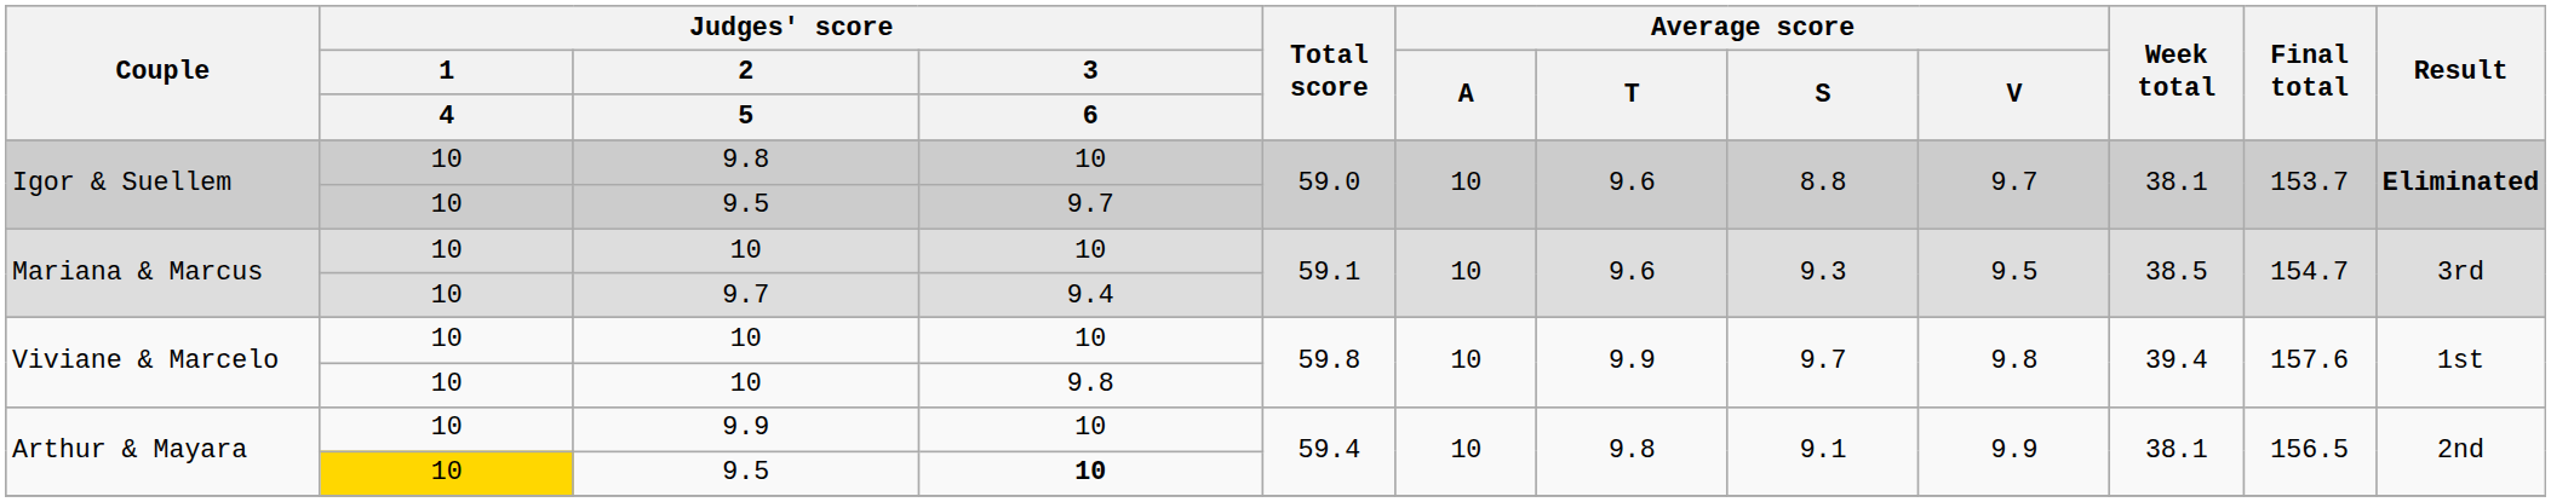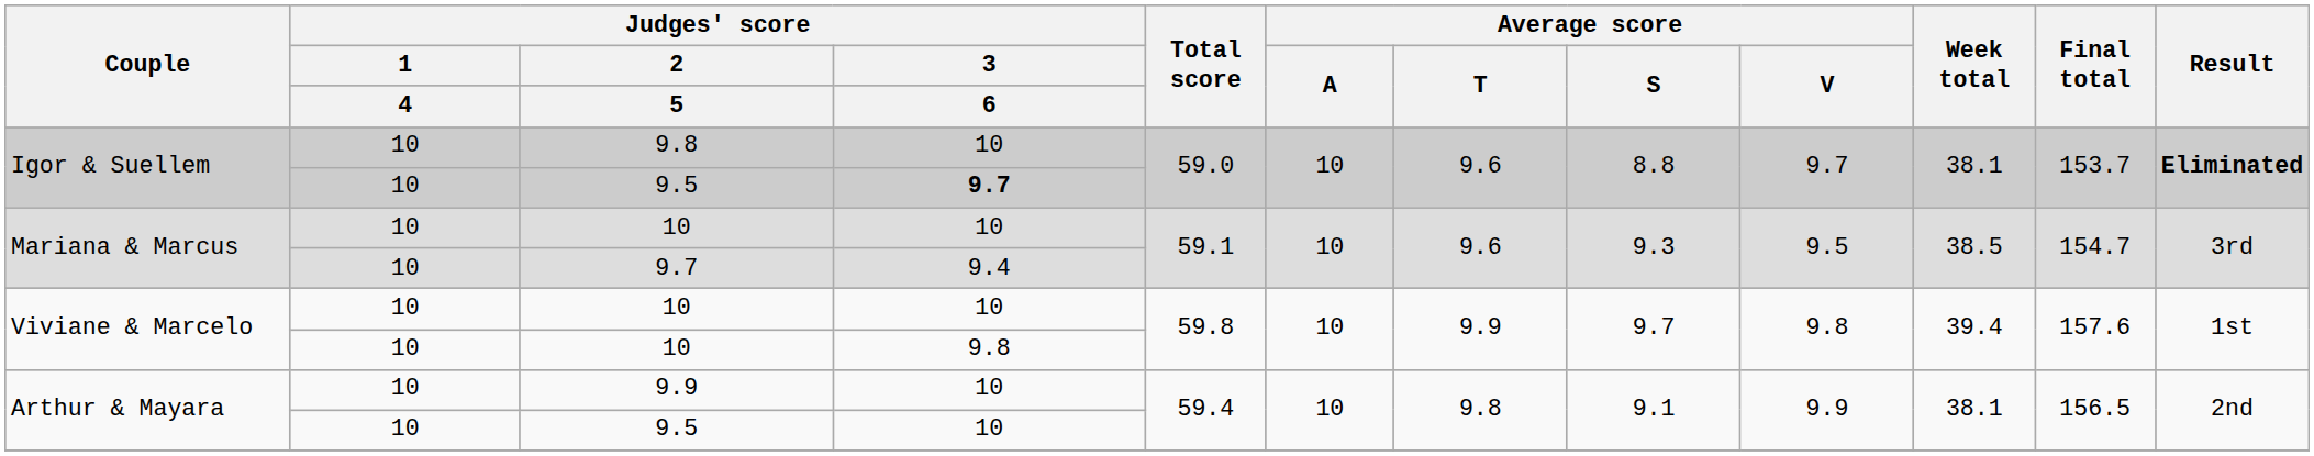Igor & Suellem / 9.5 | Judges' score / 3 / 6: normal -> bold
Arthur & Mayara / 9.5 | Judges' score / 1 / 4: gold background -> no background
Arthur & Mayara / 9.5 | Judges' score / 3 / 6: bold -> normal
